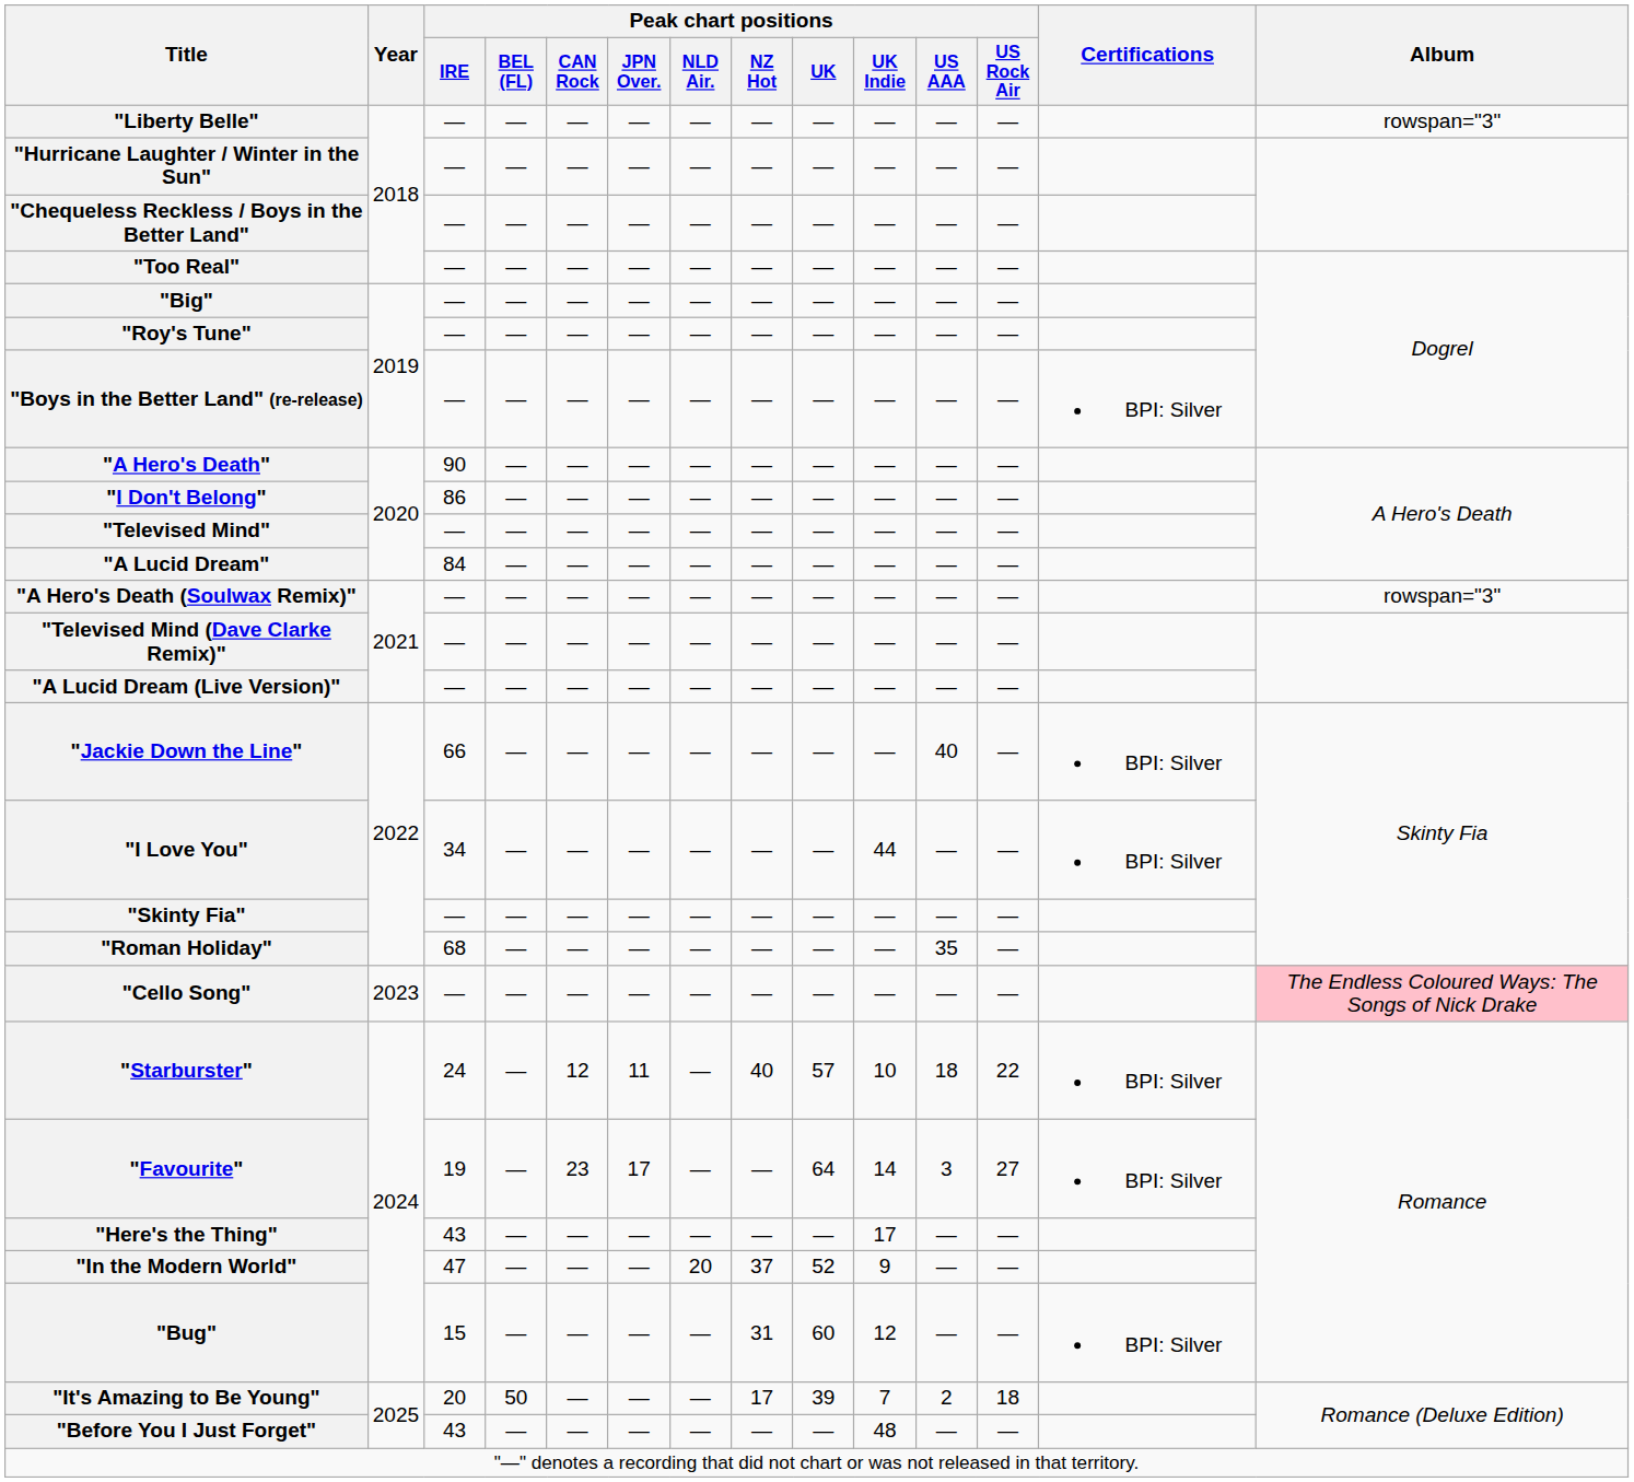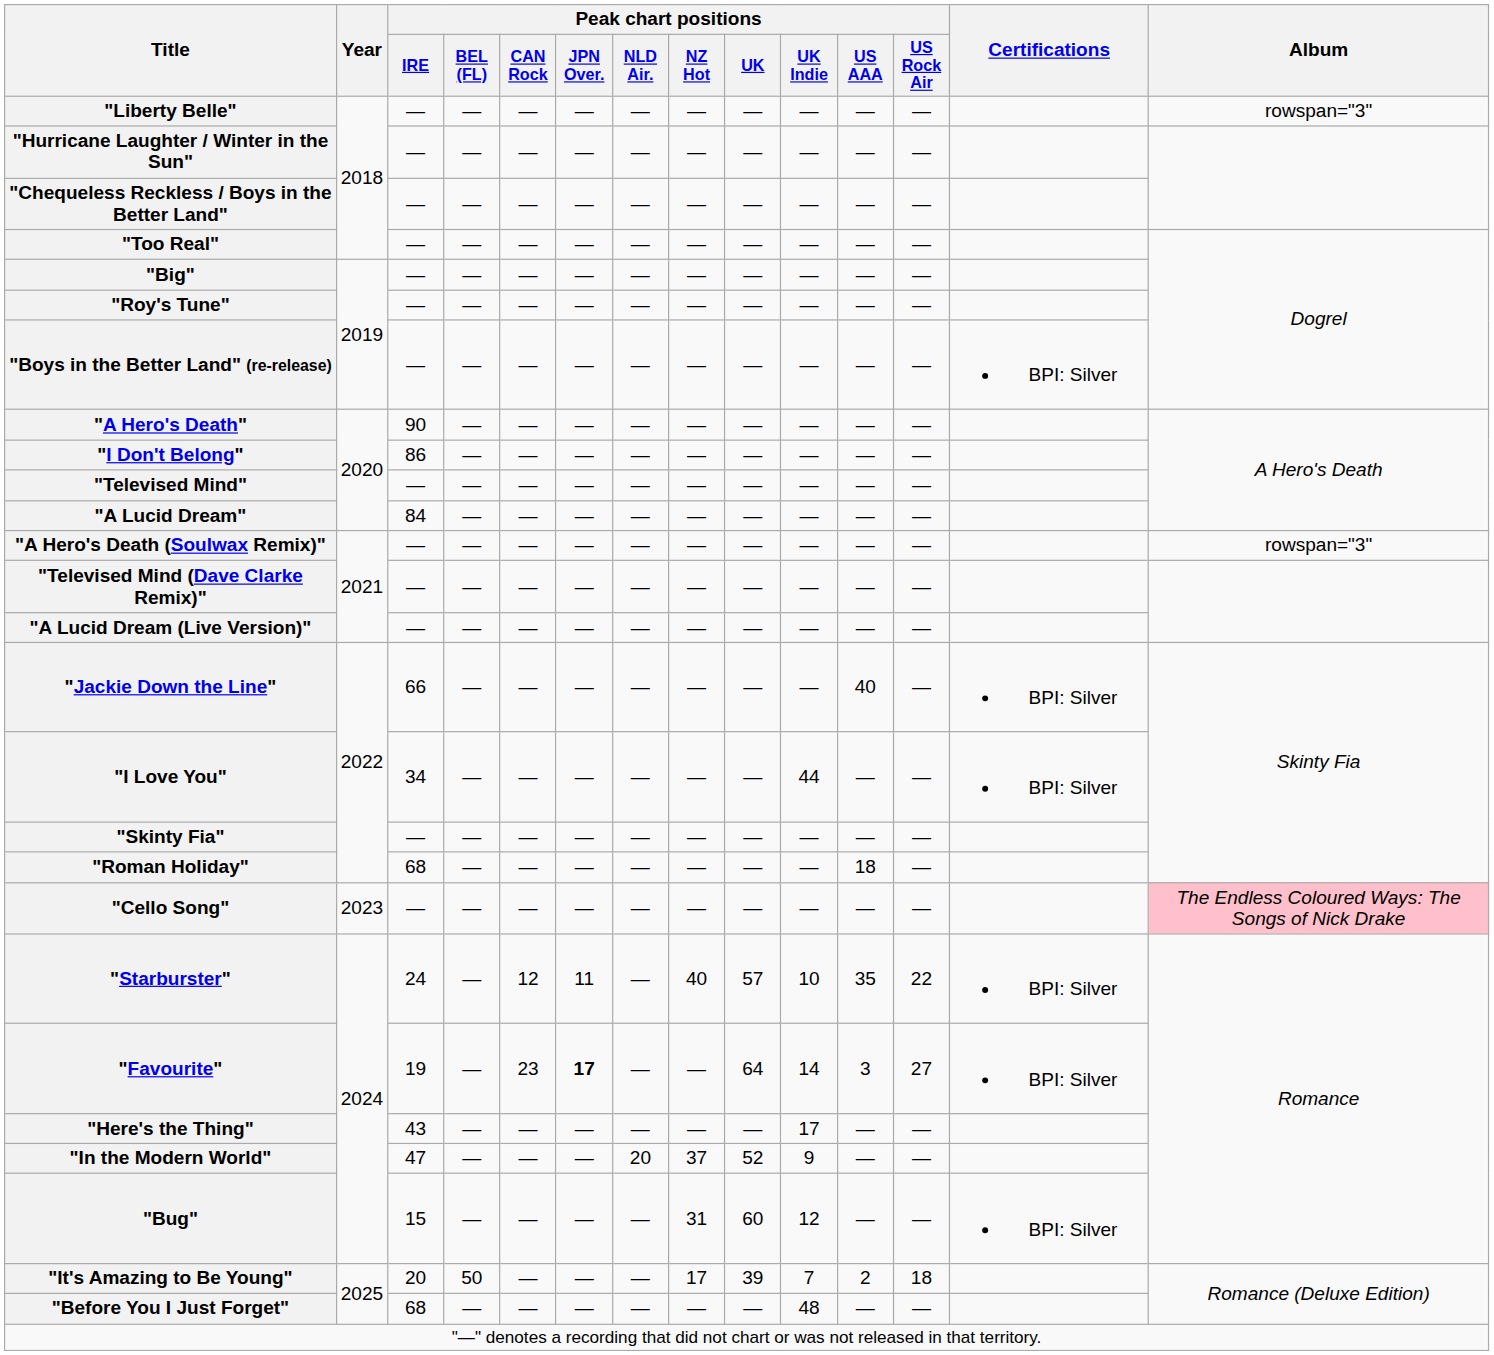"Roman Holiday" | Peak chart positions / US AAA: 35 -> 18
"Starburster" | Peak chart positions / US AAA: 18 -> 35
"Favourite" | Peak chart positions / JPN Over.: normal -> bold
"Before You I Just Forget" | Peak chart positions / IRE: 43 -> 68
